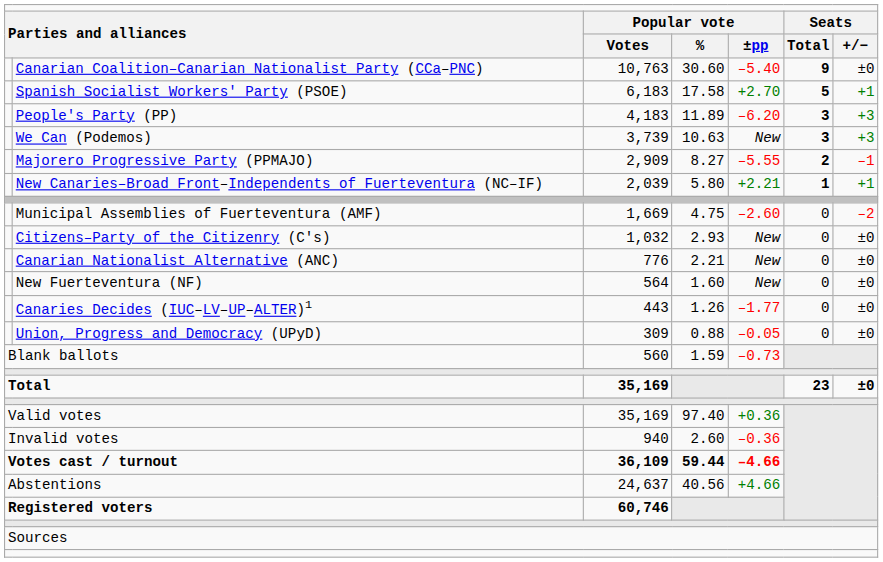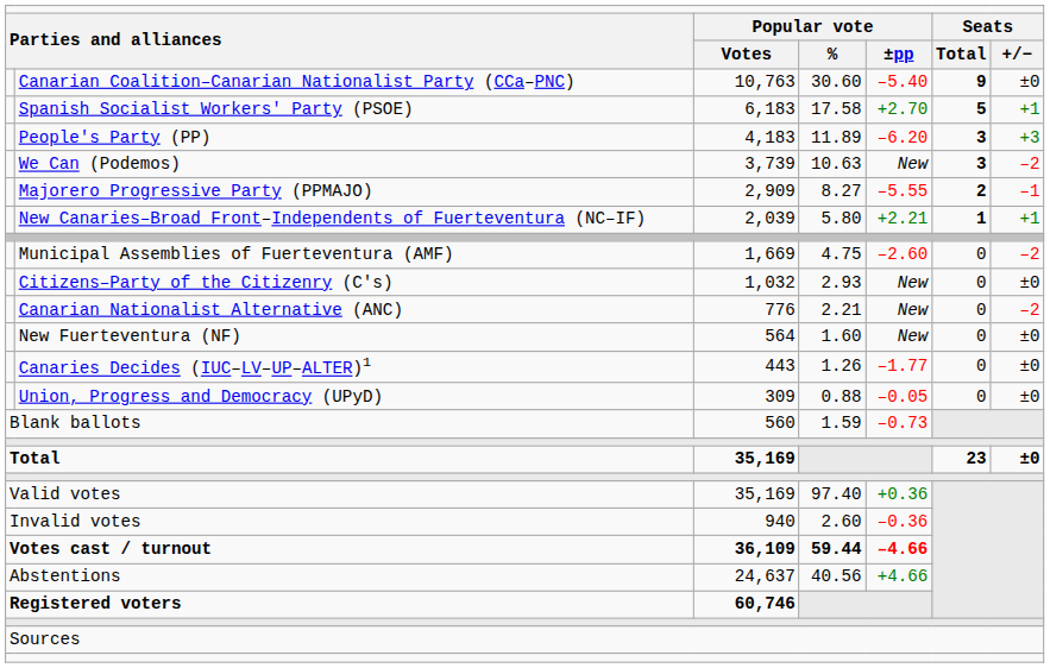We Can (Podemos) | column 7: +3 -> –2
Canarian Nationalist Alternative (ANC) | column 7: ±0 -> –2
